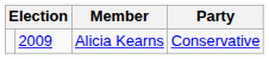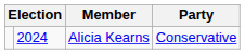Alicia Kearns | column 2: 2009 -> 2024
